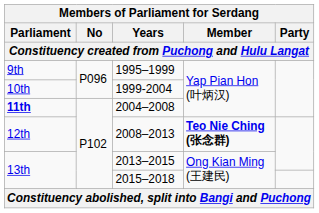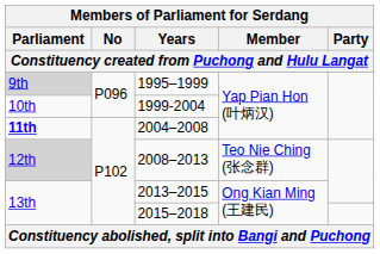1995–1999 | Parliament: no background -> lightgrey background
2008–2013 | Parliament: no background -> lightgrey background
2008–2013 | Member: bold -> normal
